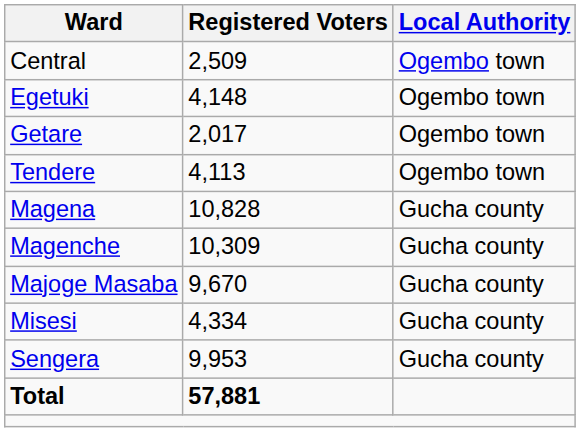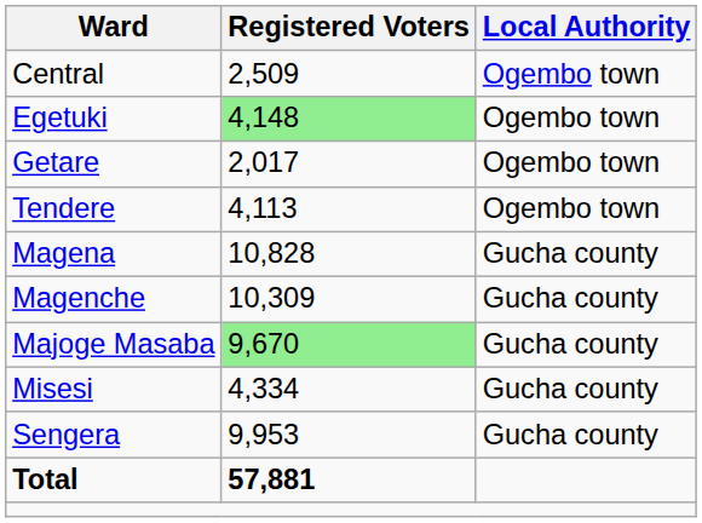Egetuki | Registered Voters: no background -> lightgreen background
Majoge Masaba | Registered Voters: no background -> lightgreen background
